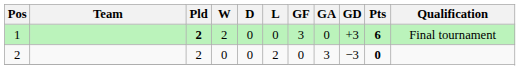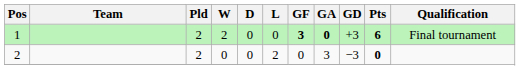1 | Pld: bold -> normal
1 | GF: normal -> bold
1 | GA: normal -> bold
